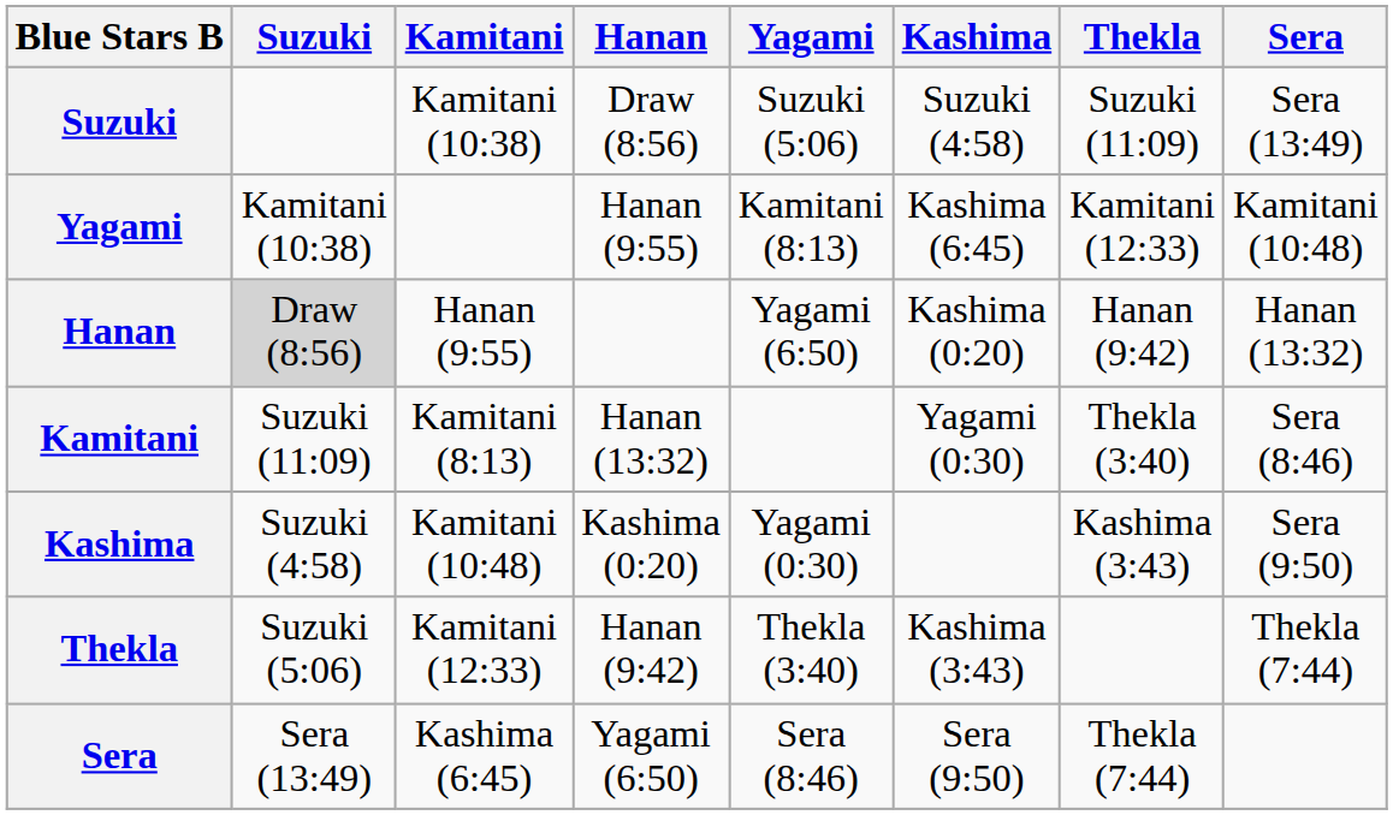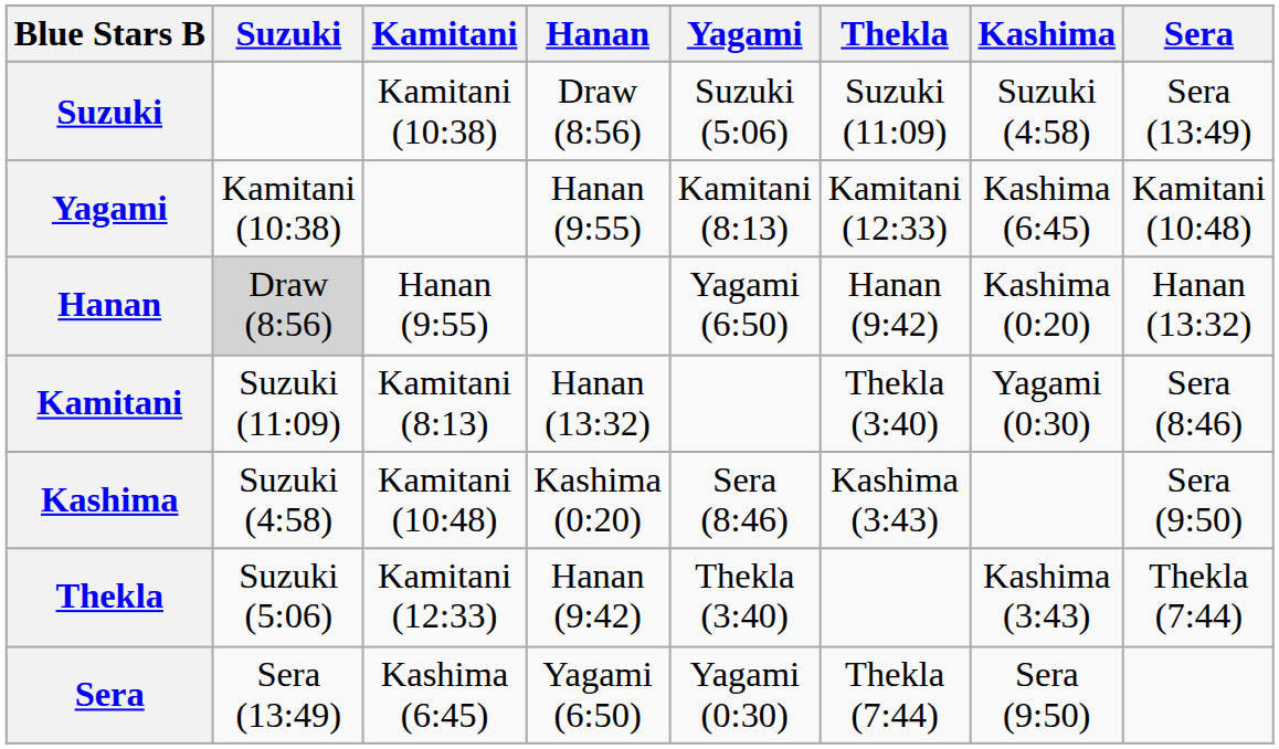columns swapped: Kashima <-> Thekla
row 6 | Yagami: Yagami (0:30) -> Sera (8:46)
row 8 | Yagami: Sera (8:46) -> Yagami (0:30)
